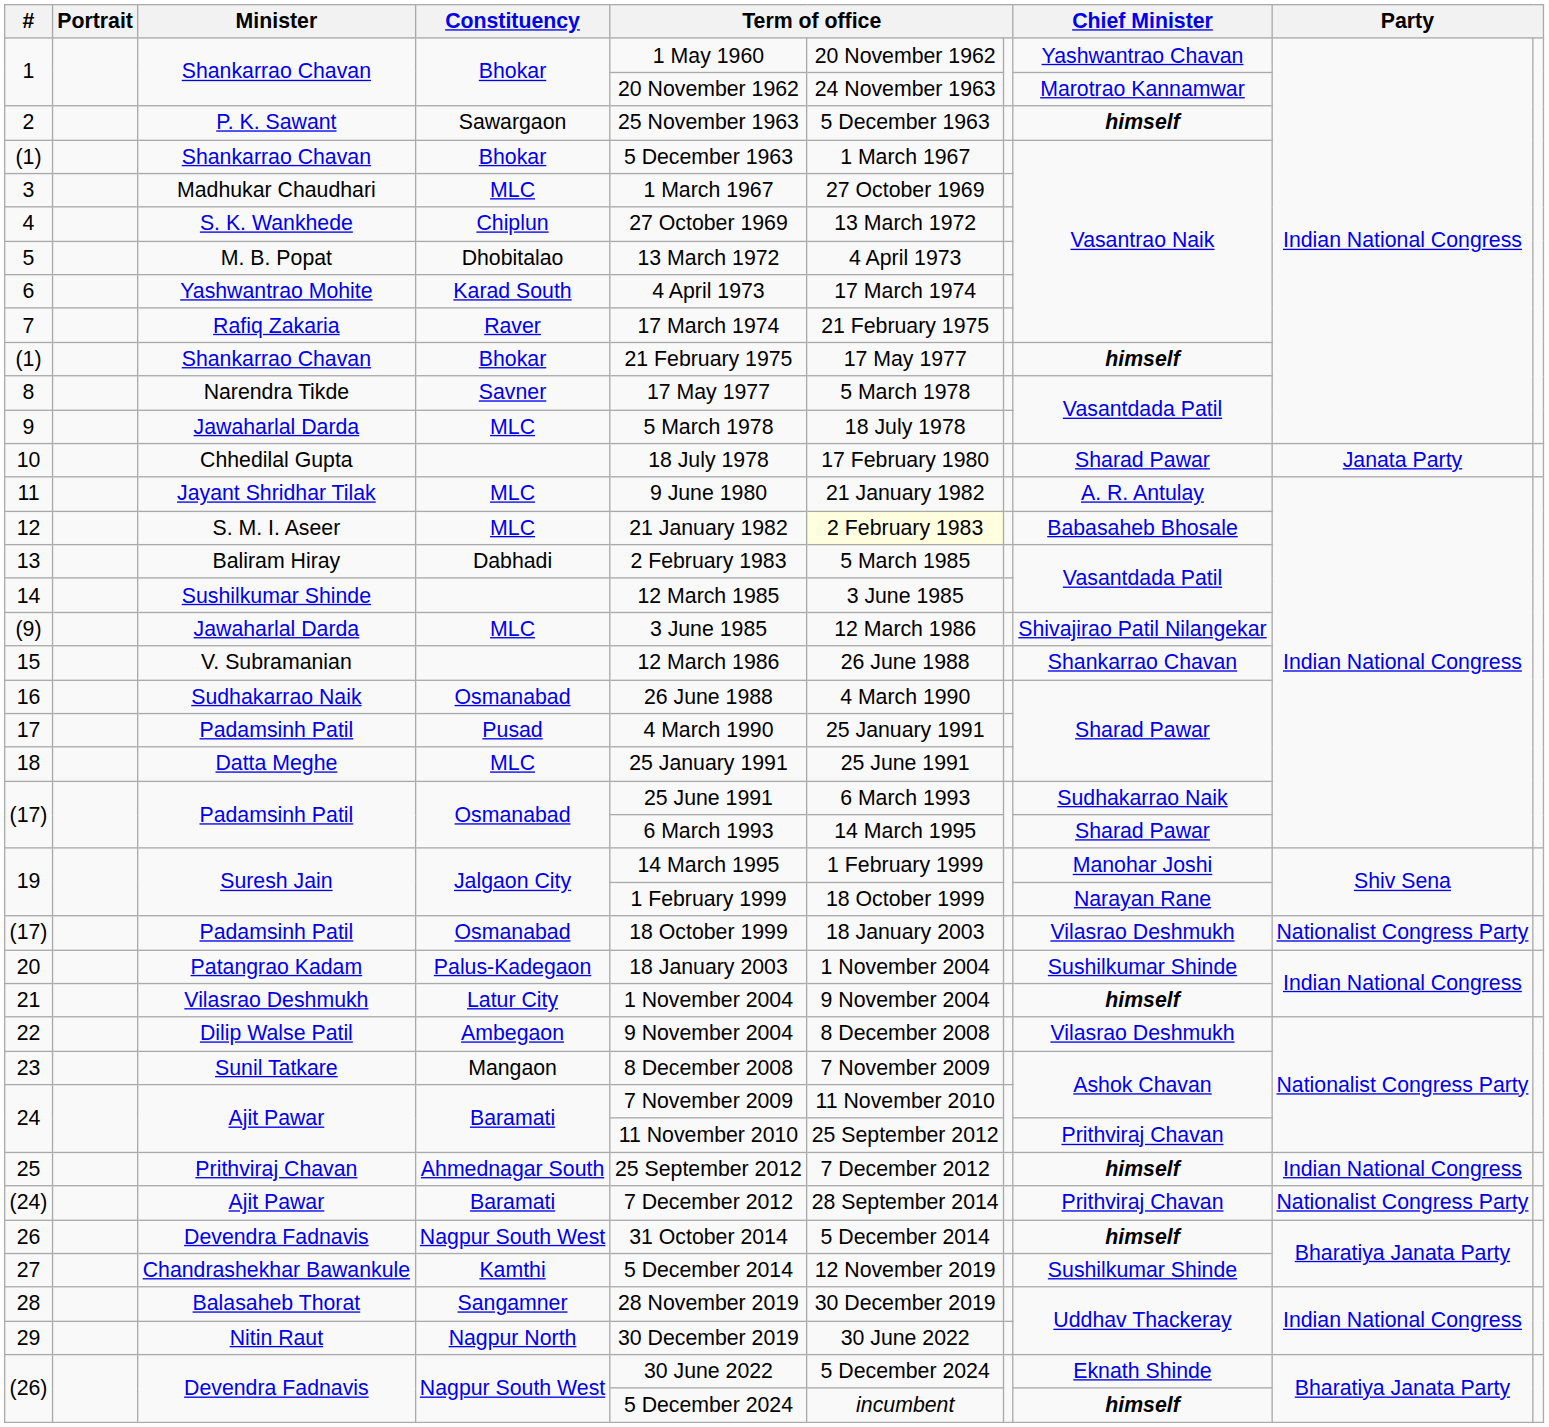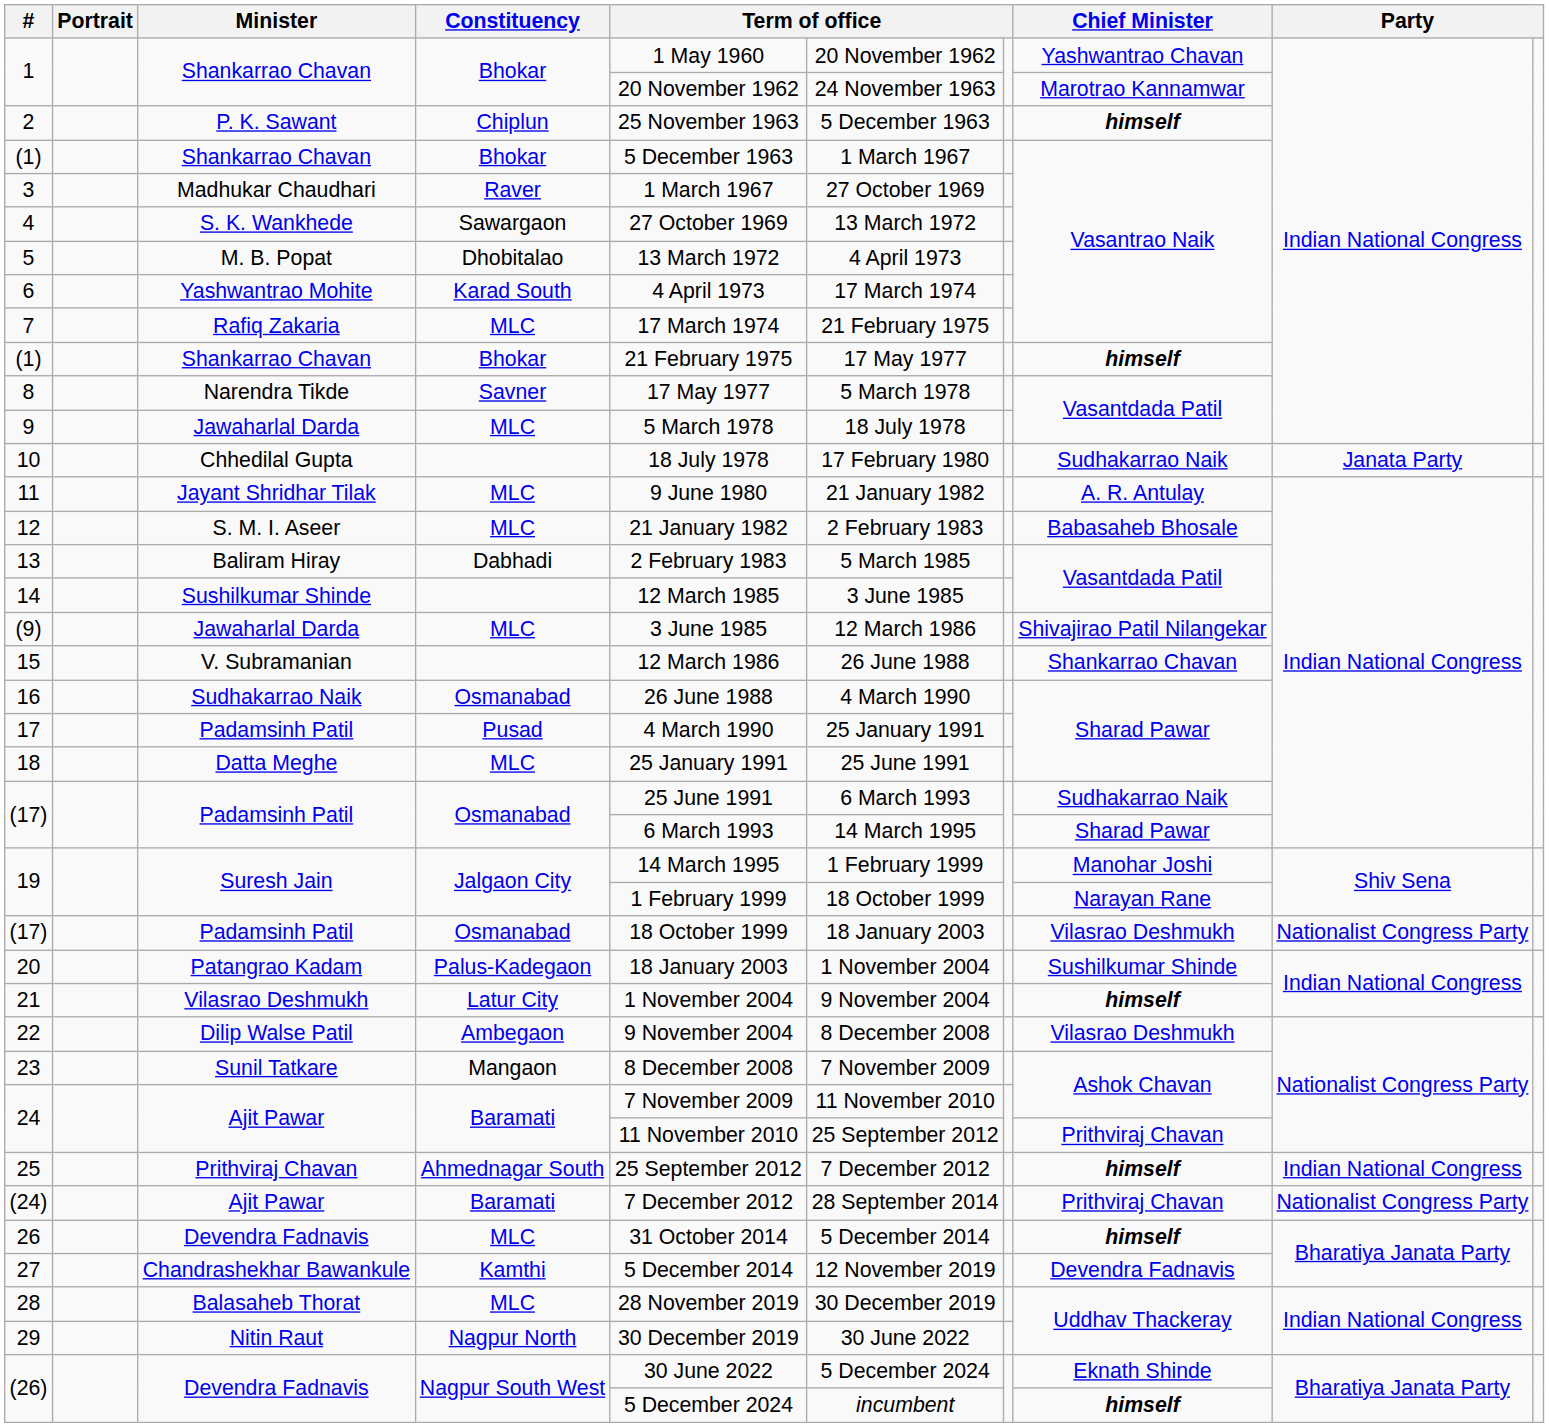2 | Constituency: Sawargaon -> Chiplun
3 | Constituency: MLC -> Raver
4 | Constituency: Chiplun -> Sawargaon
7 | Constituency: Raver -> MLC
10 | Chief Minister: Sharad Pawar -> Sudhakarrao Naik
12 | column 6: lightyellow background -> no background
26 | Constituency: Nagpur South West -> MLC
27 | Chief Minister: Sushilkumar Shinde -> Devendra Fadnavis
28 | Constituency: Sangamner -> MLC
